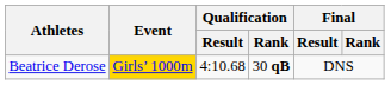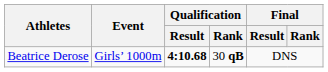Beatrice Derose | Event: gold background -> no background
Beatrice Derose | Qualification / Result: normal -> bold
